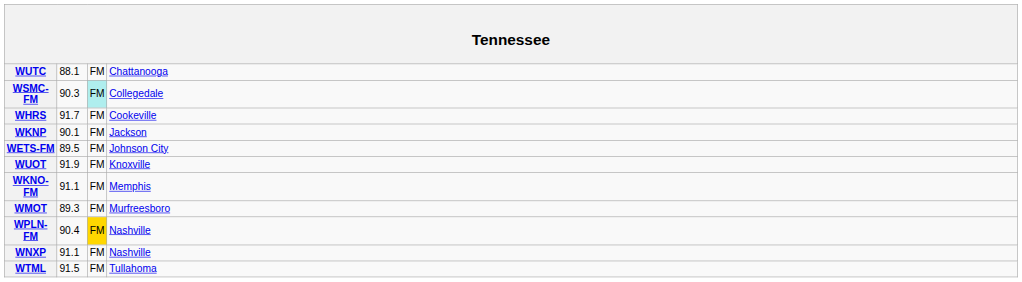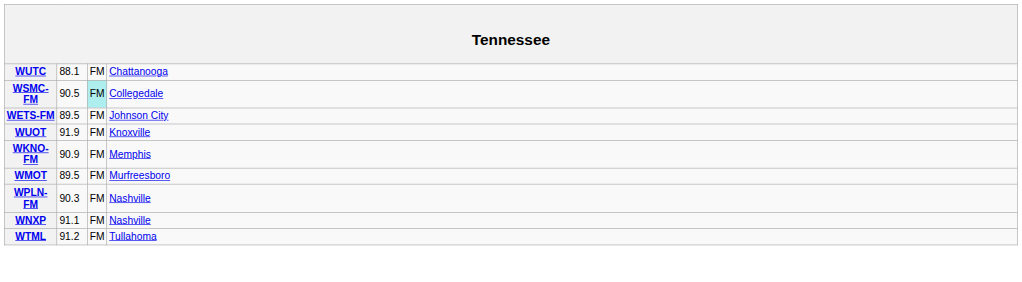WSMC-FM | column 2: 90.3 -> 90.5
- row: WHRS | 91.7 | FM | Cookeville
- row: WKNP | 90.1 | FM | Jackson
WKNO-FM | column 2: 91.1 -> 90.9
WMOT | column 2: 89.3 -> 89.5
WPLN-FM | column 2: 90.4 -> 90.3
WPLN-FM | column 3: gold background -> no background
WTML | column 2: 91.5 -> 91.2
